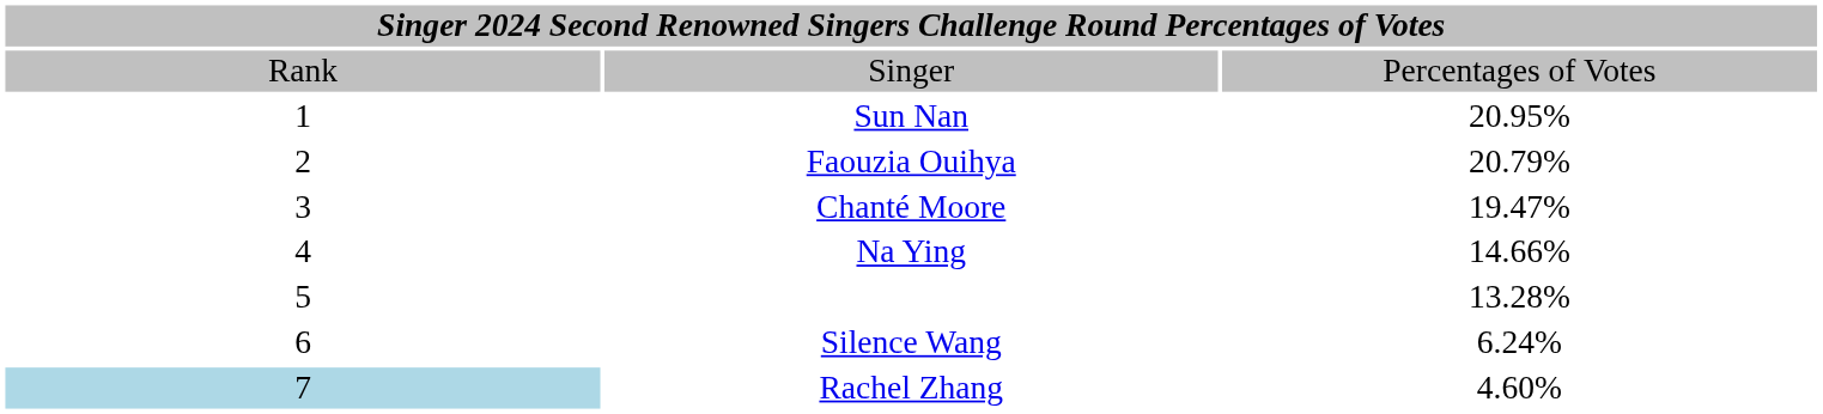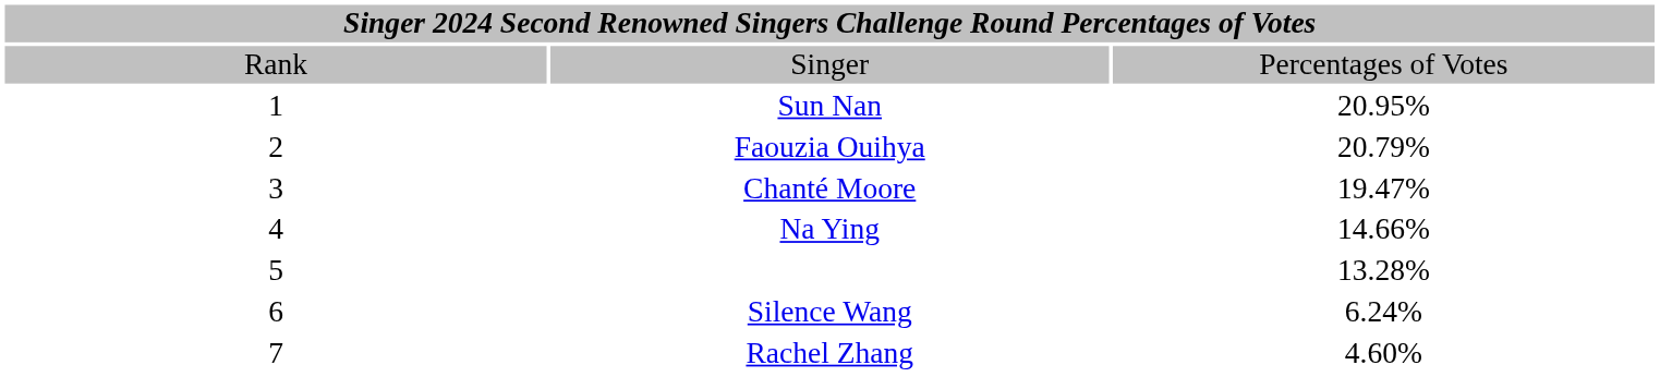Rachel Zhang | column 1: lightblue background -> no background
